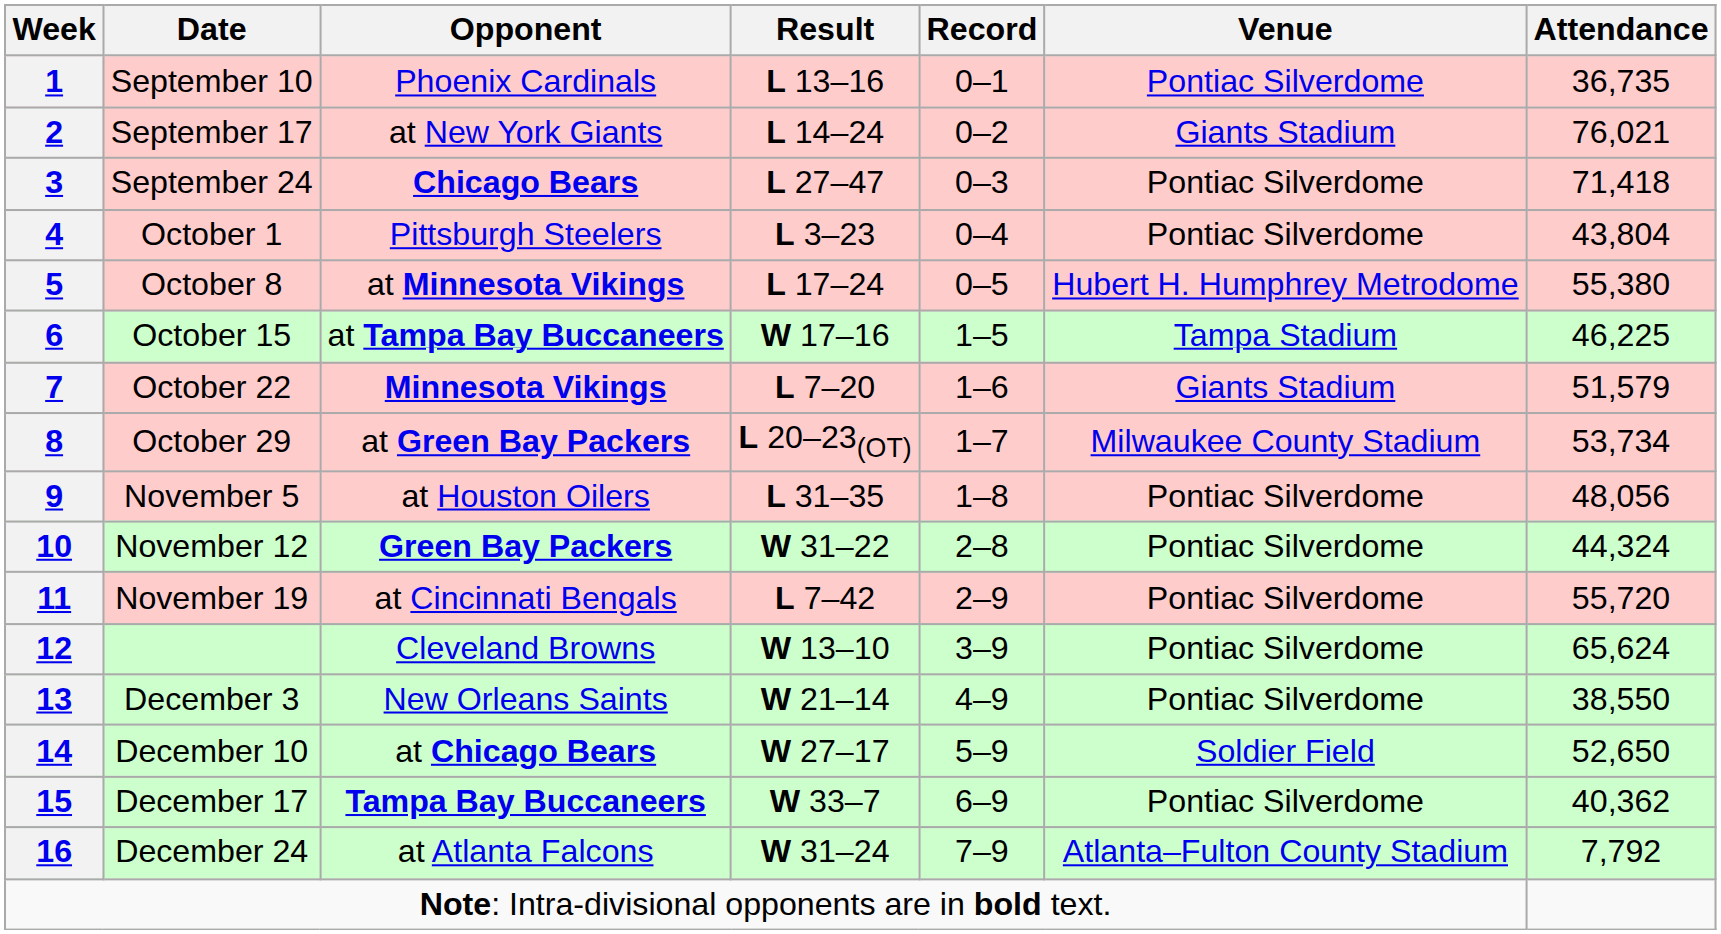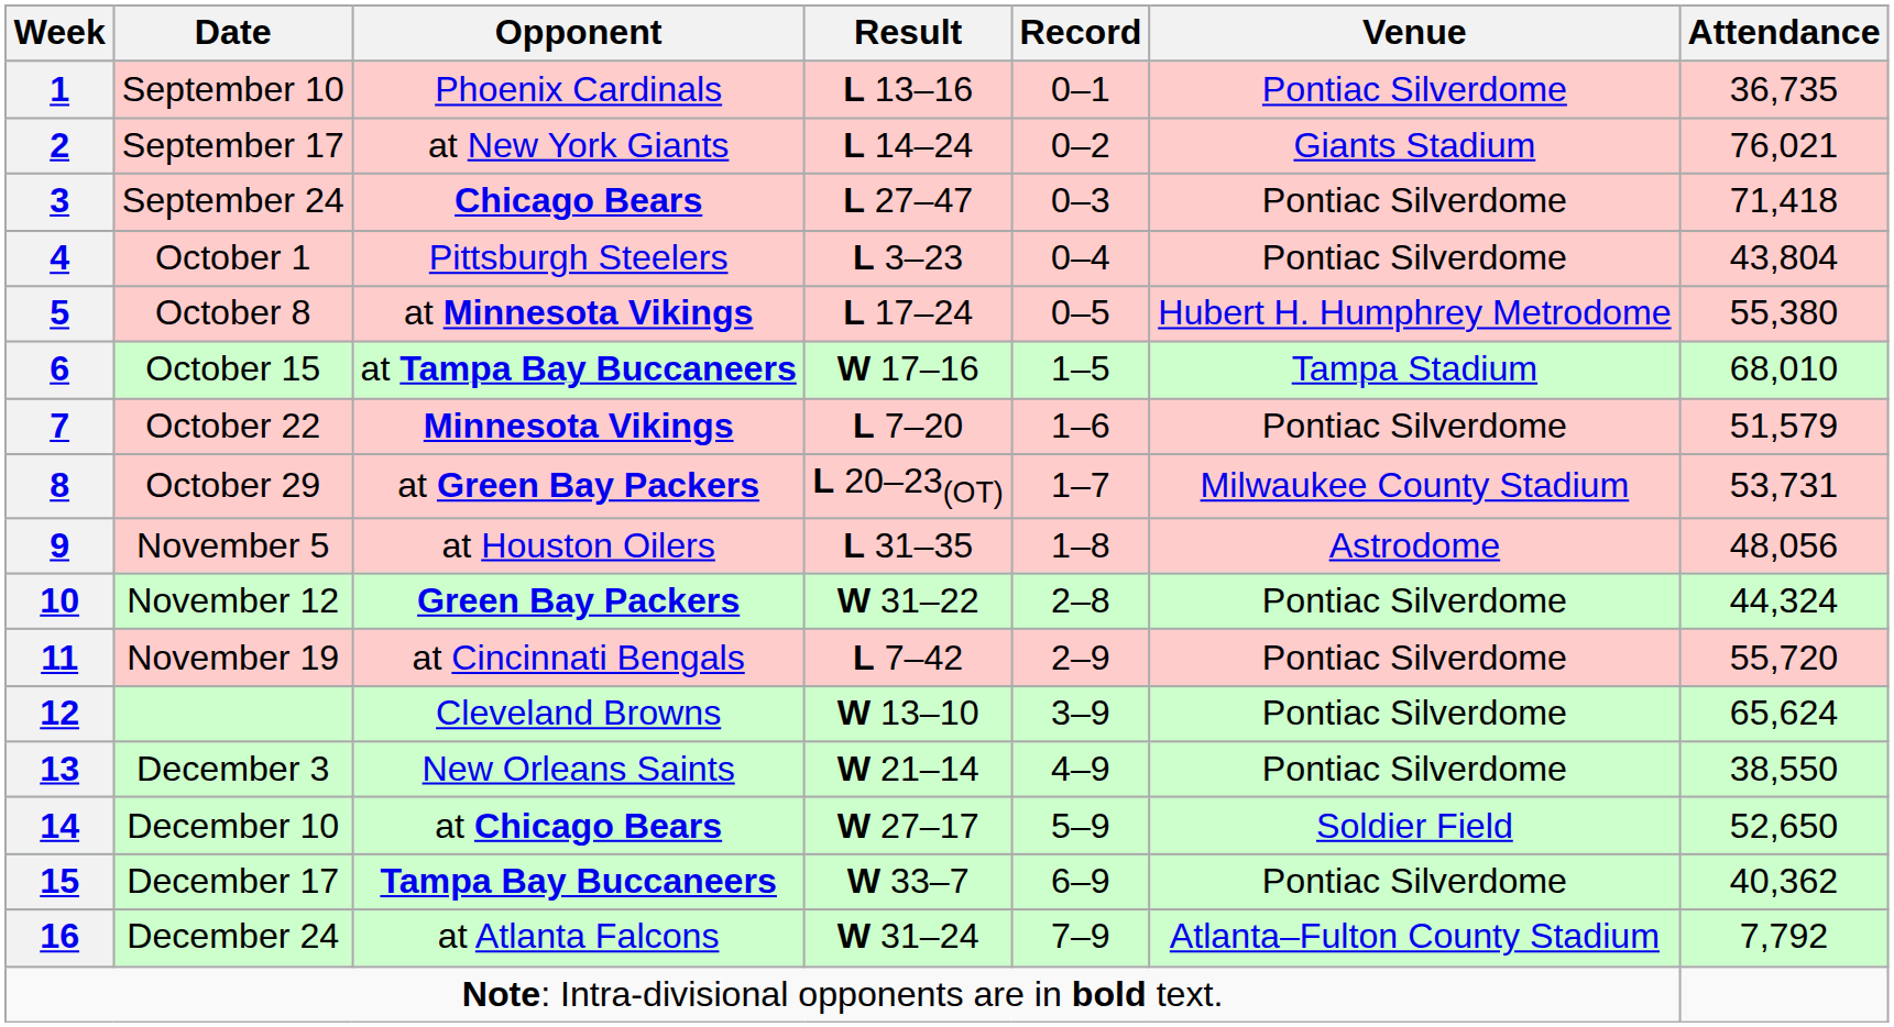6 | Attendance: 46,225 -> 68,010
7 | Venue: Giants Stadium -> Pontiac Silverdome
8 | Attendance: 53,734 -> 53,731
9 | Venue: Pontiac Silverdome -> Astrodome
